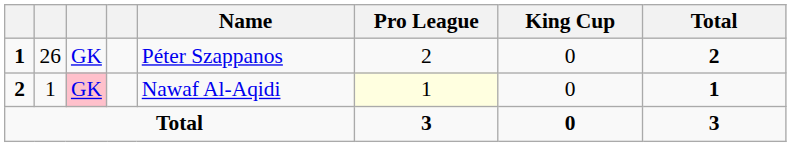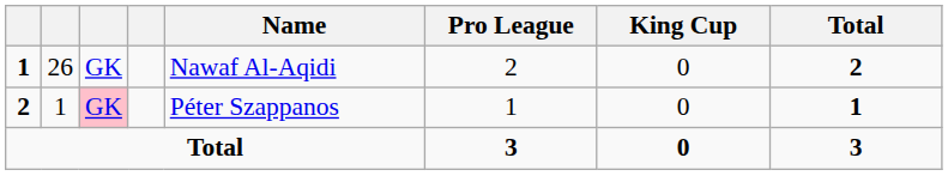row 2 | Name: Péter Szappanos -> Nawaf Al-Aqidi
row 3 | Name: Nawaf Al-Aqidi -> Péter Szappanos
row 3 | Pro League: lightyellow background -> no background
